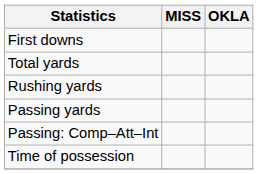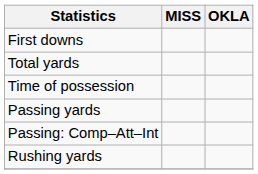rows swapped: Rushing yards <-> Time of possession
